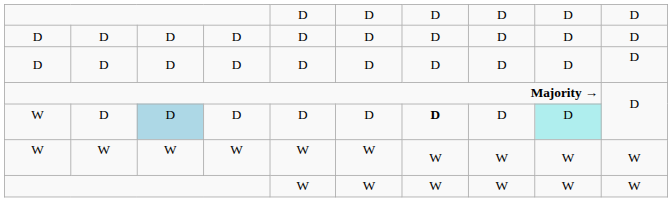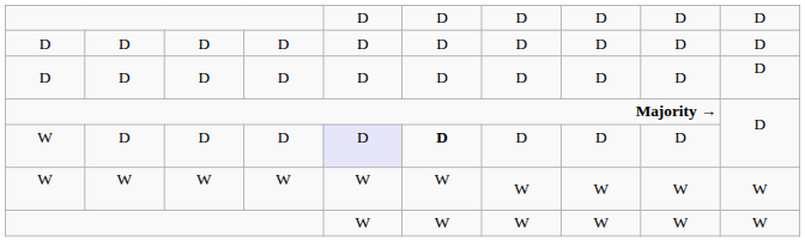W / D | column 3: lightblue background -> no background
W / D | column 5: no background -> lavender background
W / D | column 6: normal -> bold
W / D | column 7: bold -> normal
W / D | column 9: paleturquoise background -> no background
